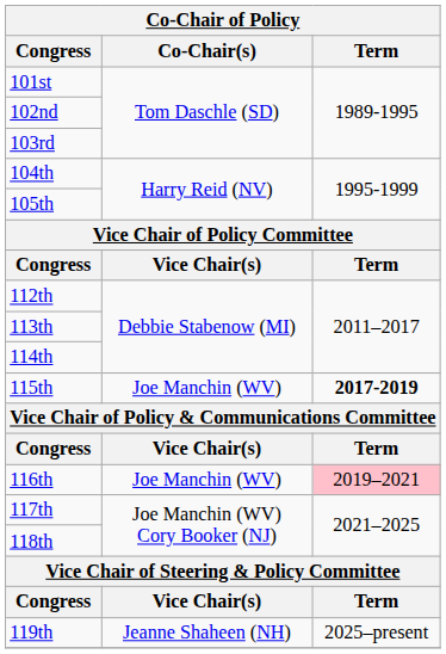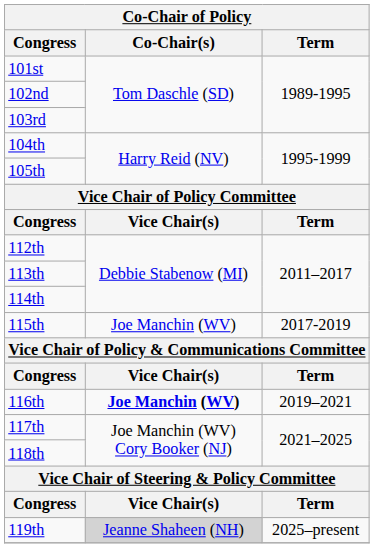115th | Term: bold -> normal
116th | Co-Chair(s): normal -> bold
116th | Term: pink background -> no background
119th | Co-Chair(s): no background -> lightgrey background
